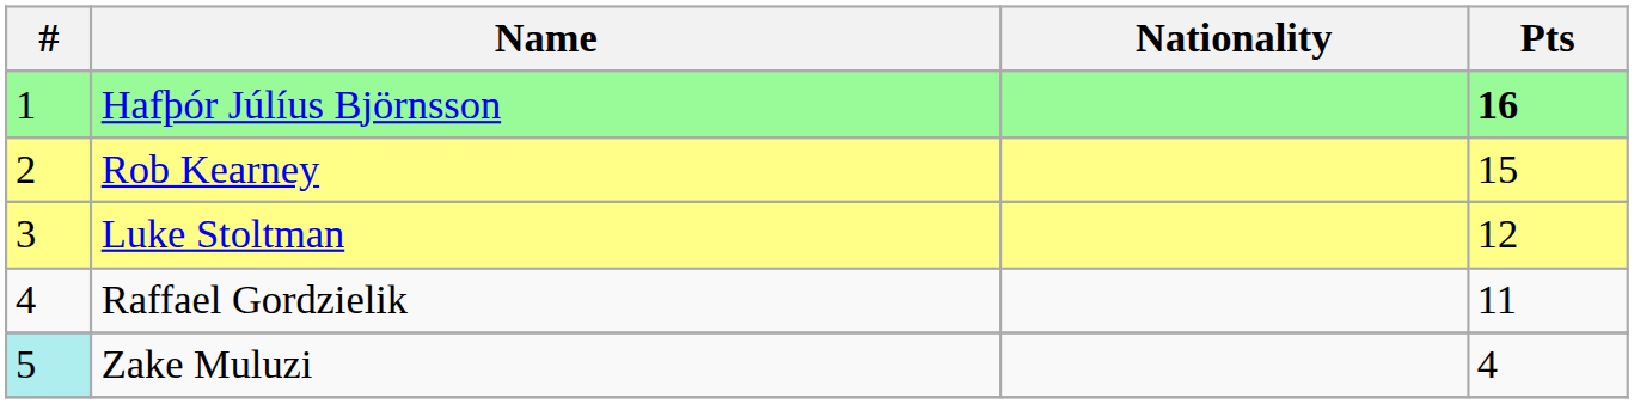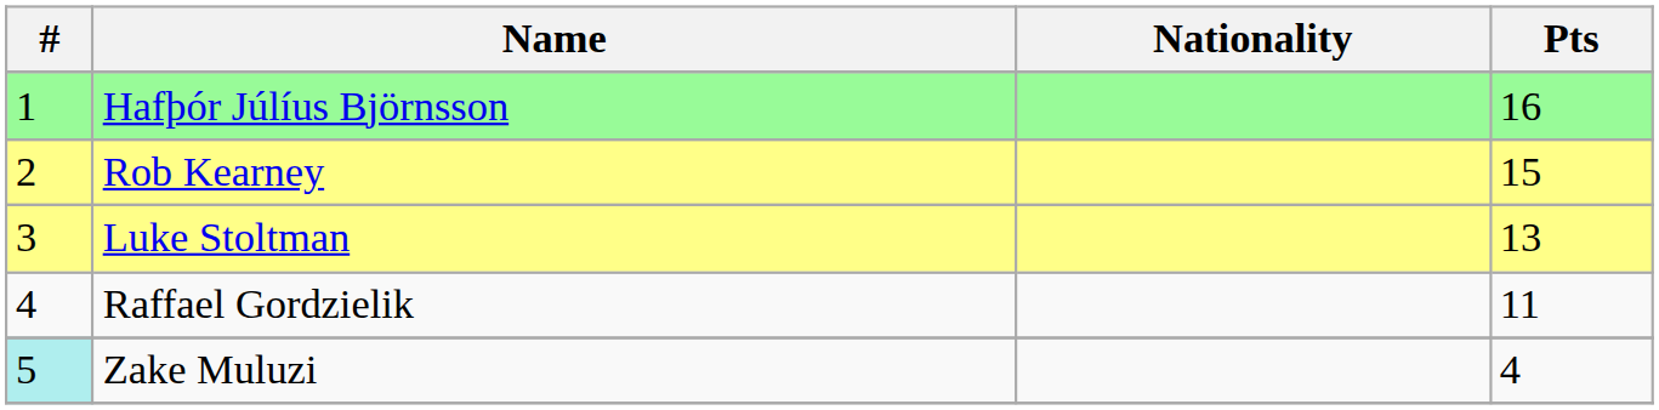Hafþór Júlíus Björnsson | Pts: bold -> normal
Luke Stoltman | Pts: 12 -> 13
